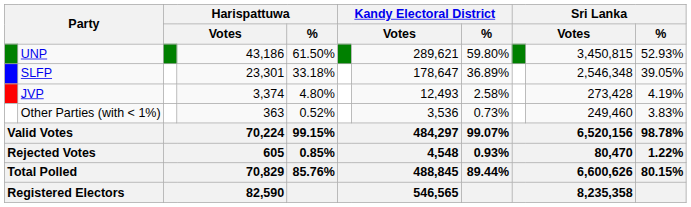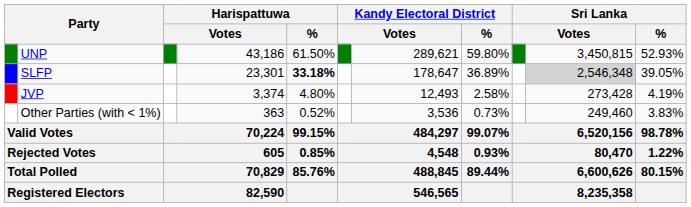SLFP | Harispattuwa / %: normal -> bold
SLFP | column 10: no background -> lightgrey background
